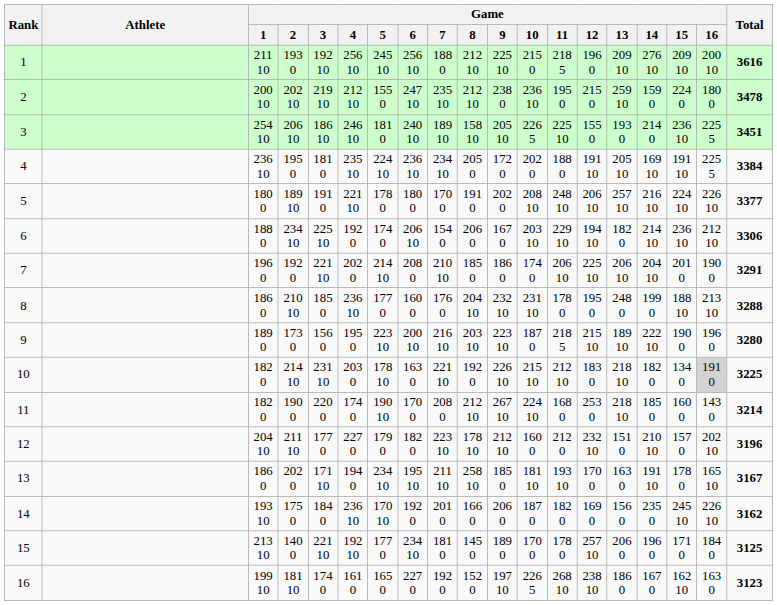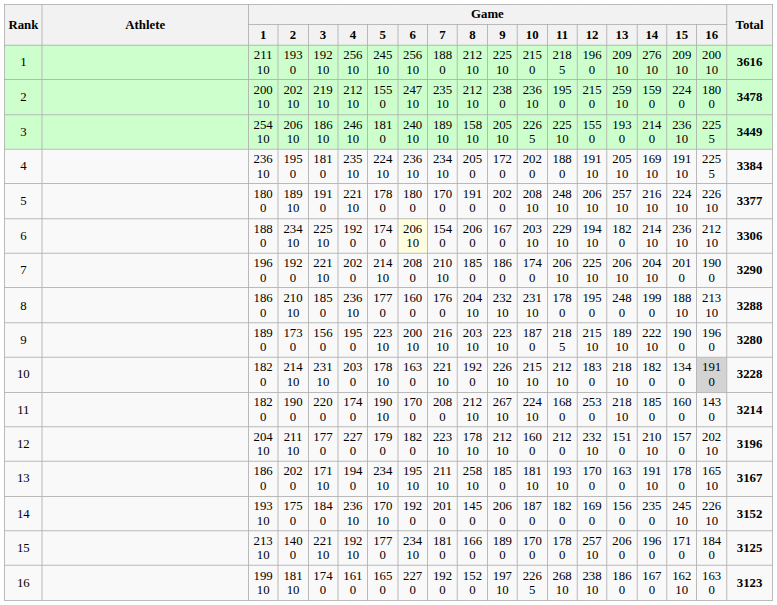row 5 | Total: 3451 -> 3449
row 8 | Game / 6: no background -> lightyellow background
row 9 | Total: 3291 -> 3290
row 12 | Total: 3225 -> 3228
row 16 | Game / 8: 166 0 -> 145 0
row 16 | Total: 3162 -> 3152
row 17 | Game / 8: 145 0 -> 166 0
